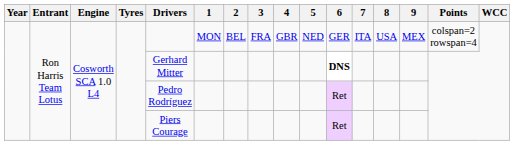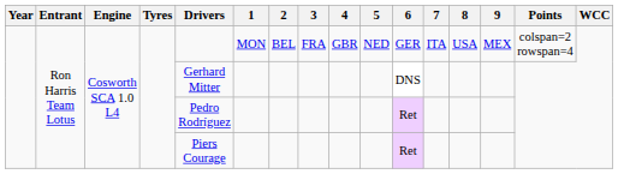row 3 | 6: bold -> normal
